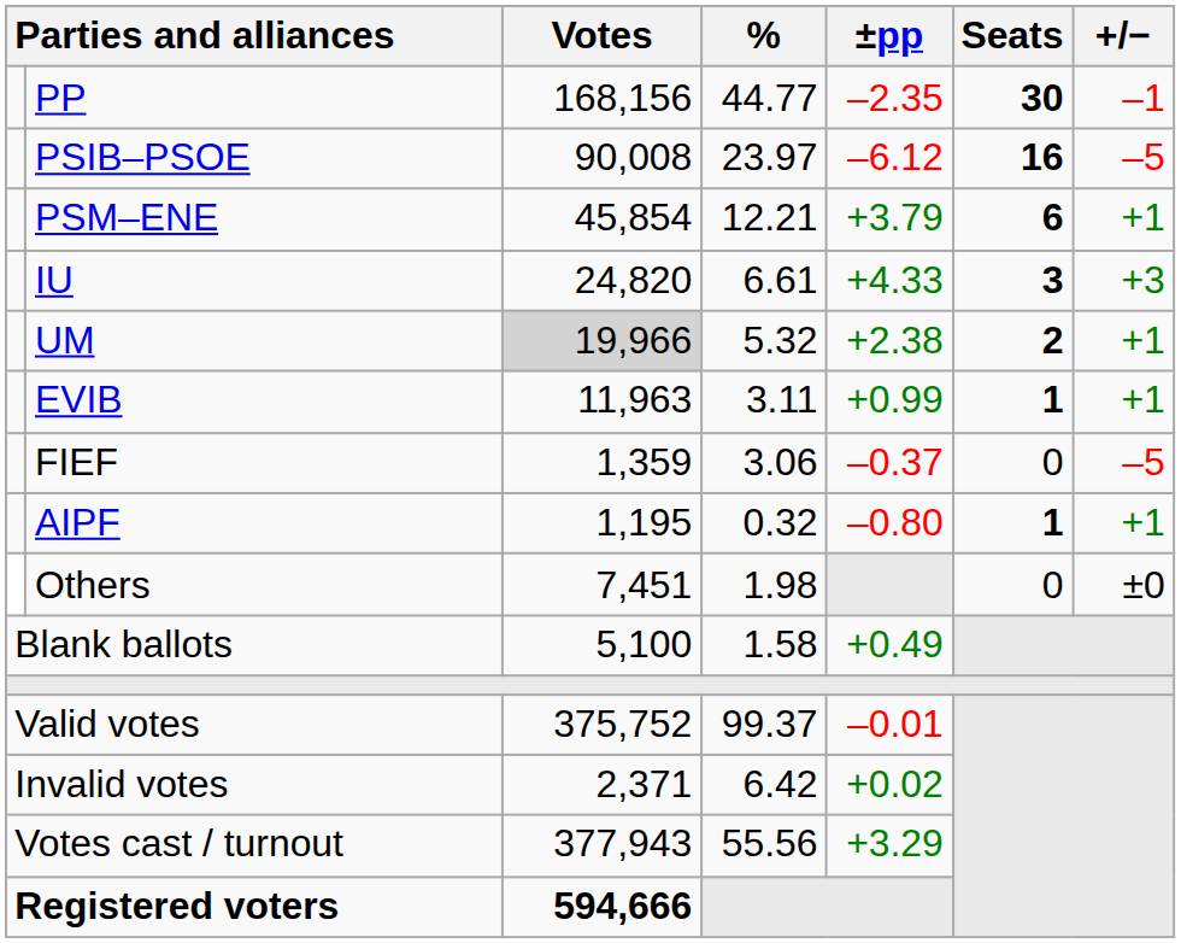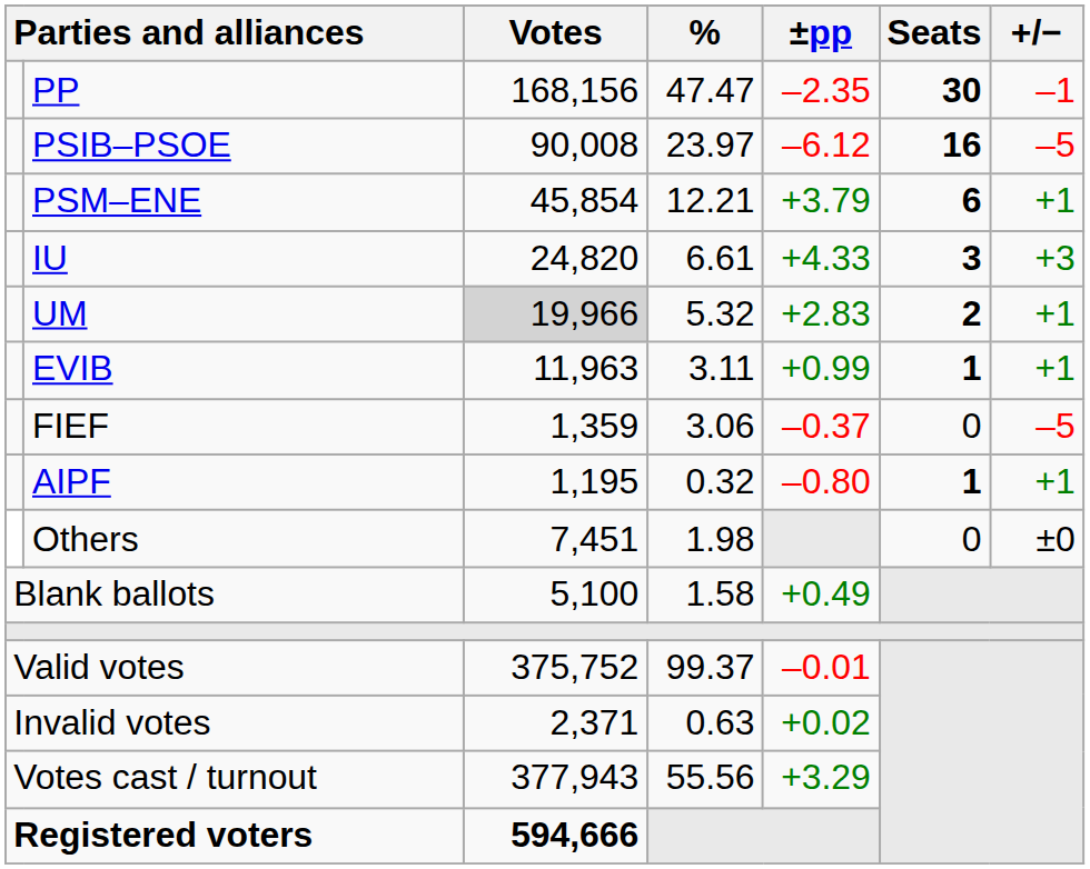PP | %: 44.77 -> 47.47
UM | ±pp: +2.38 -> +2.83
Invalid votes | %: 6.42 -> 0.63
